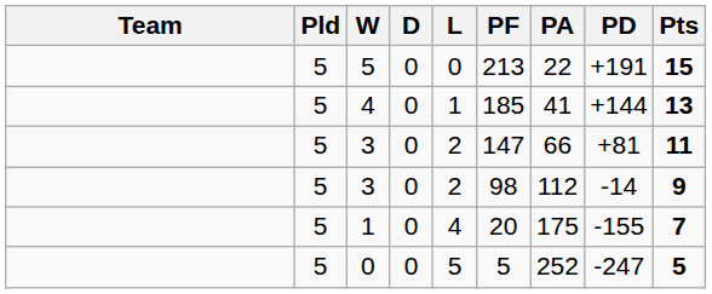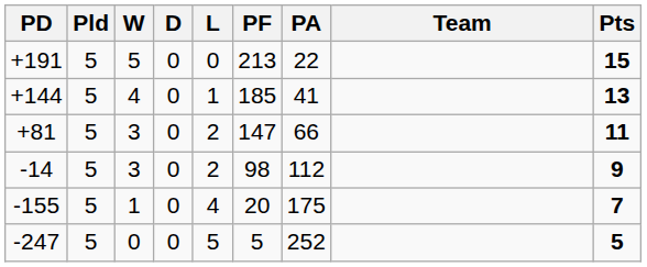columns swapped: Team <-> PD
